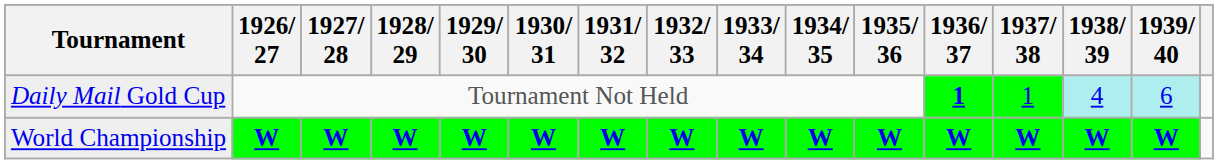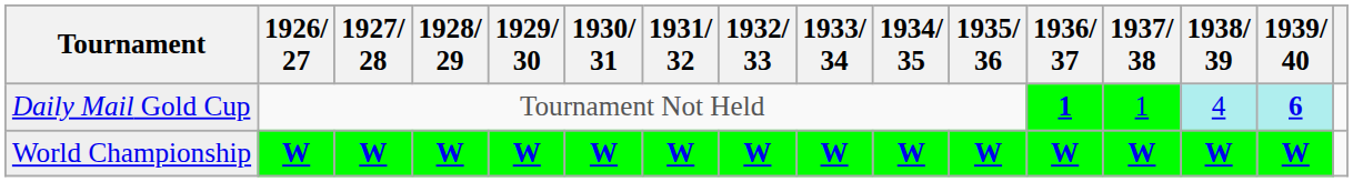Daily Mail Gold Cup | 1939/ 40: normal -> bold
